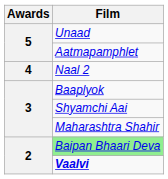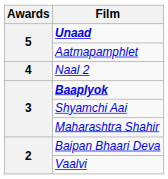Unaad | Film: normal -> bold
Baaplyok | Film: normal -> bold
Baipan Bhaari Deva | Film: lightgreen background -> no background
Vaalvi | Film: bold -> normal
